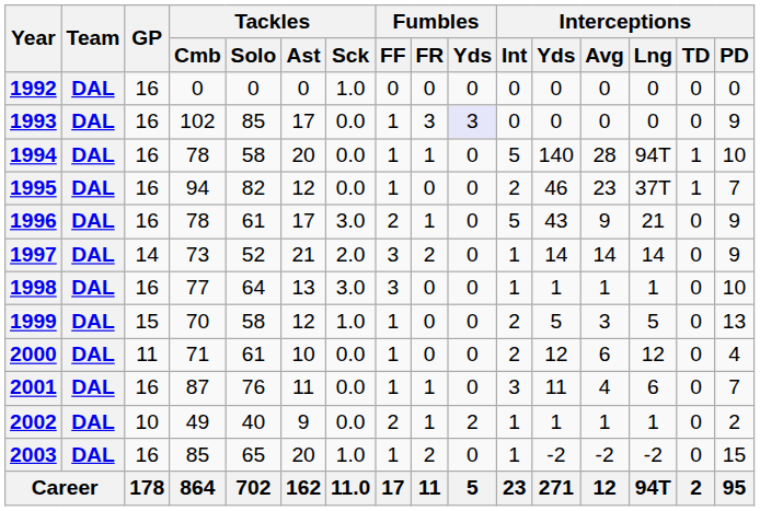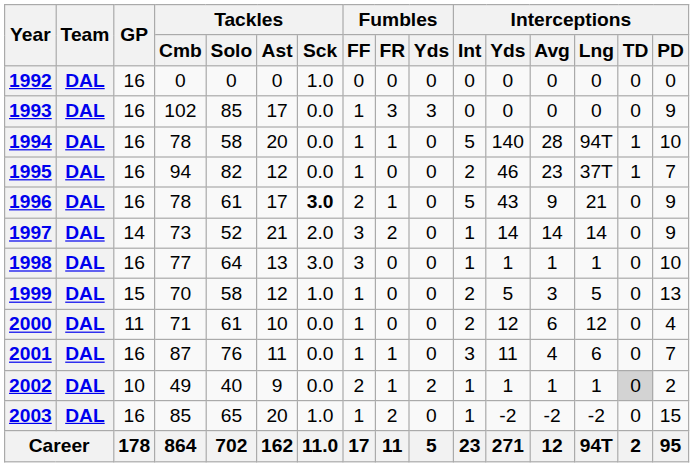1993 | Fumbles / Yds: lavender background -> no background
1996 | Tackles / Sck: normal -> bold
2002 | Interceptions / TD: no background -> lightgrey background
